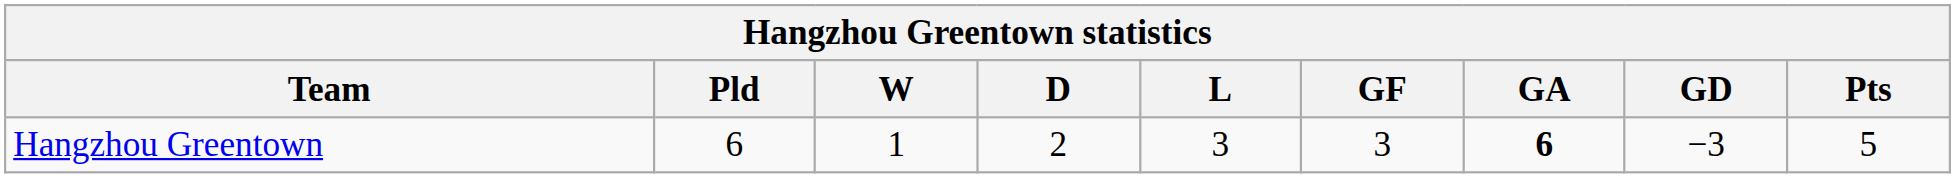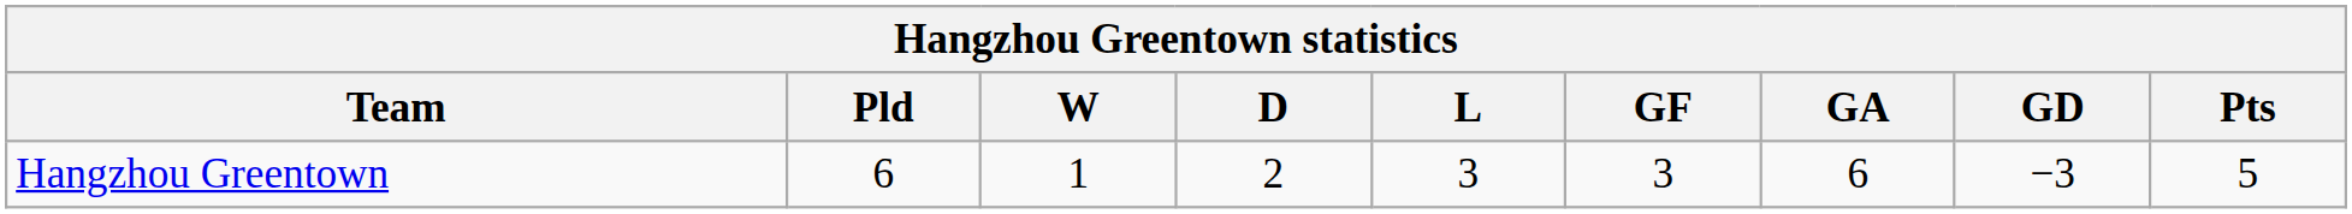Hangzhou Greentown | GA: bold -> normal
